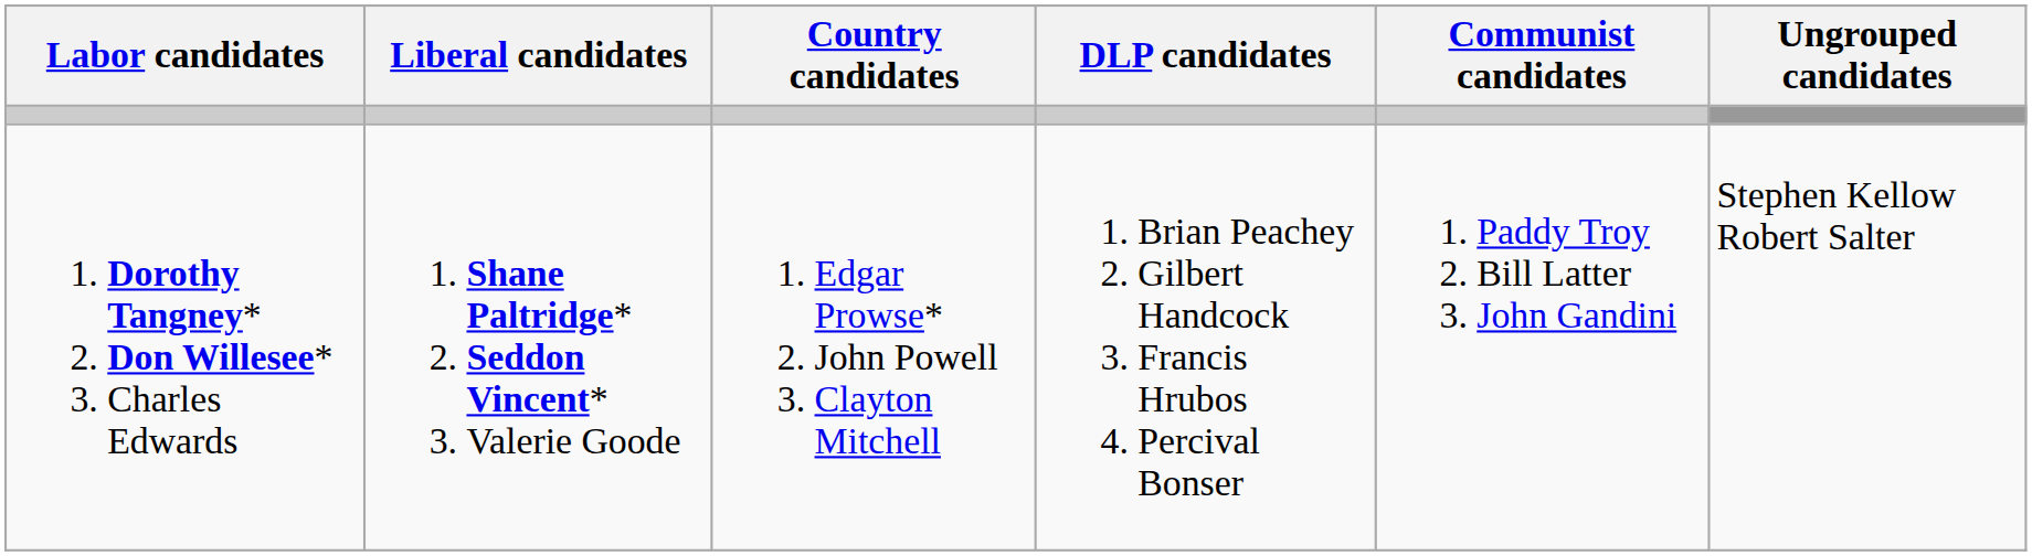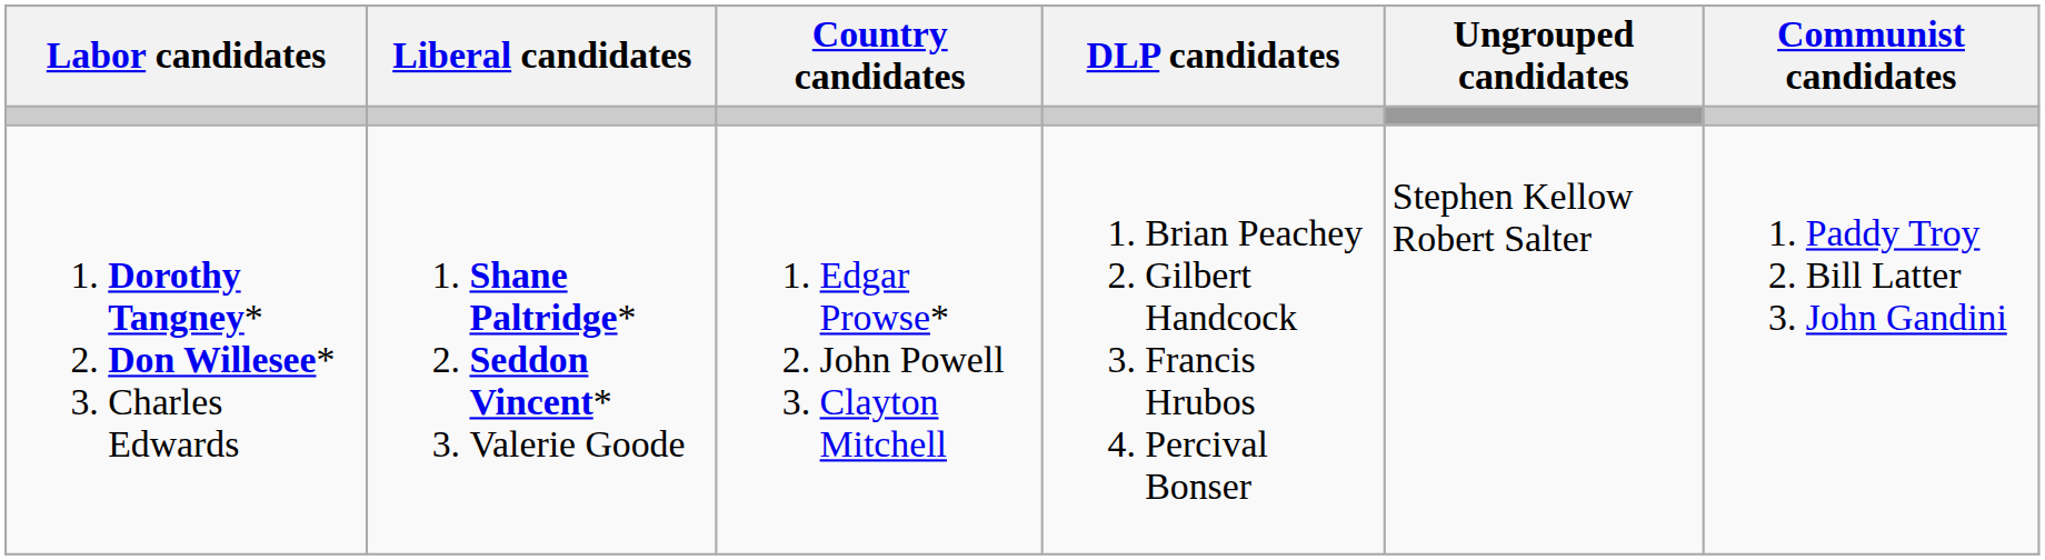columns swapped: Communist candidates <-> Ungrouped candidates
